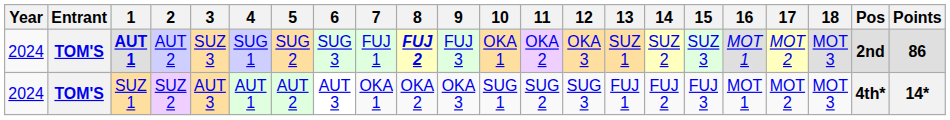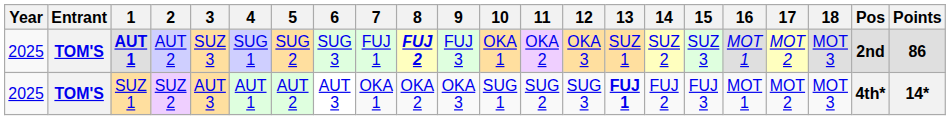row 2 | Year: 2024 -> 2025
row 3 | Year: 2024 -> 2025
row 3 | 13: normal -> bold
